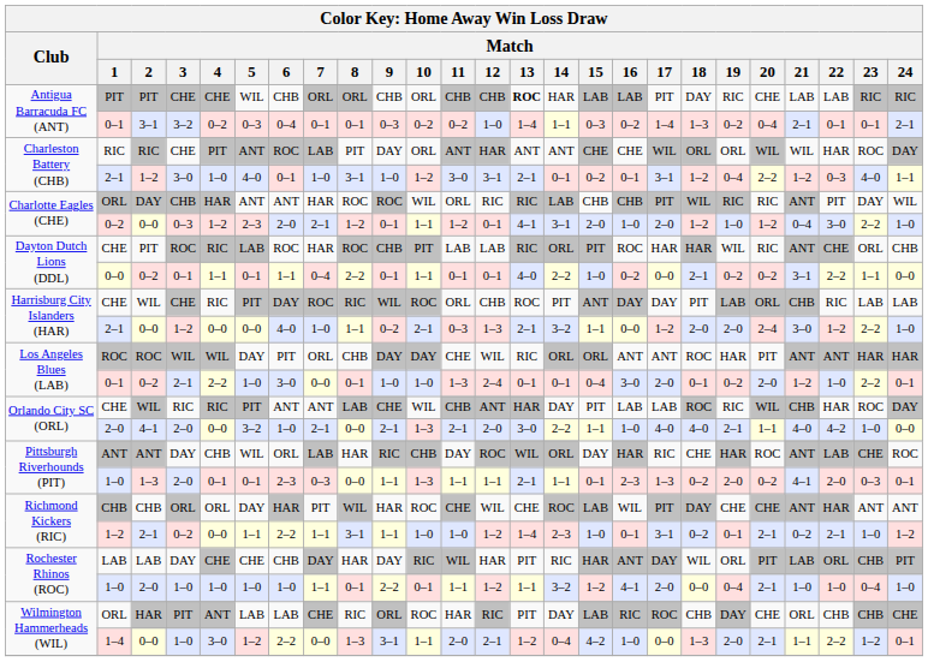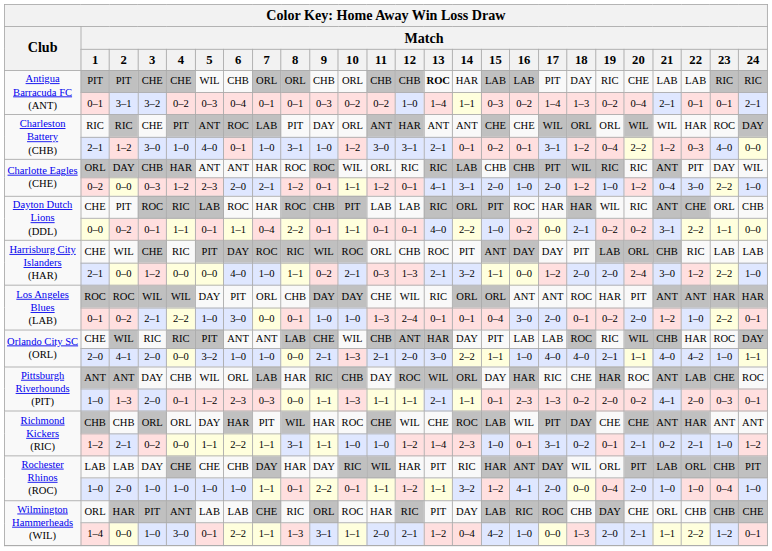row 7 | Match / 24: 1–1 -> 0–0
row 17 | Match / 7: 2–1 -> 1–0
row 17 | Match / 24: 0–0 -> 1–1
row 19 | Match / 5: 0–1 -> 1–2
row 23 | Match / 20: 2–1 -> 2–0
row 25 | Match / 5: 1–2 -> 0–1
row 25 | Match / 7: 0–0 -> 1–1
